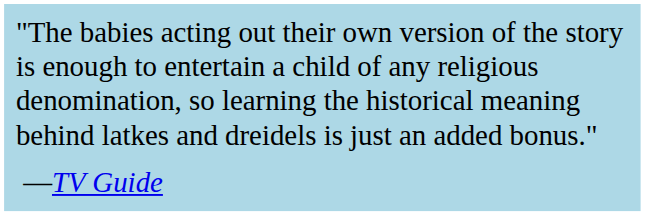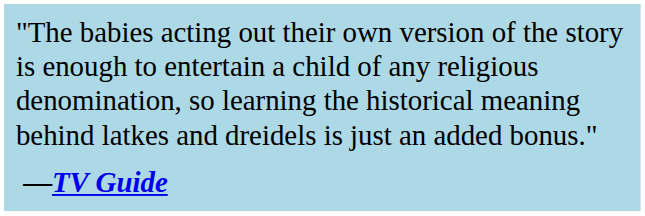row 2 | column 1: normal -> bold
